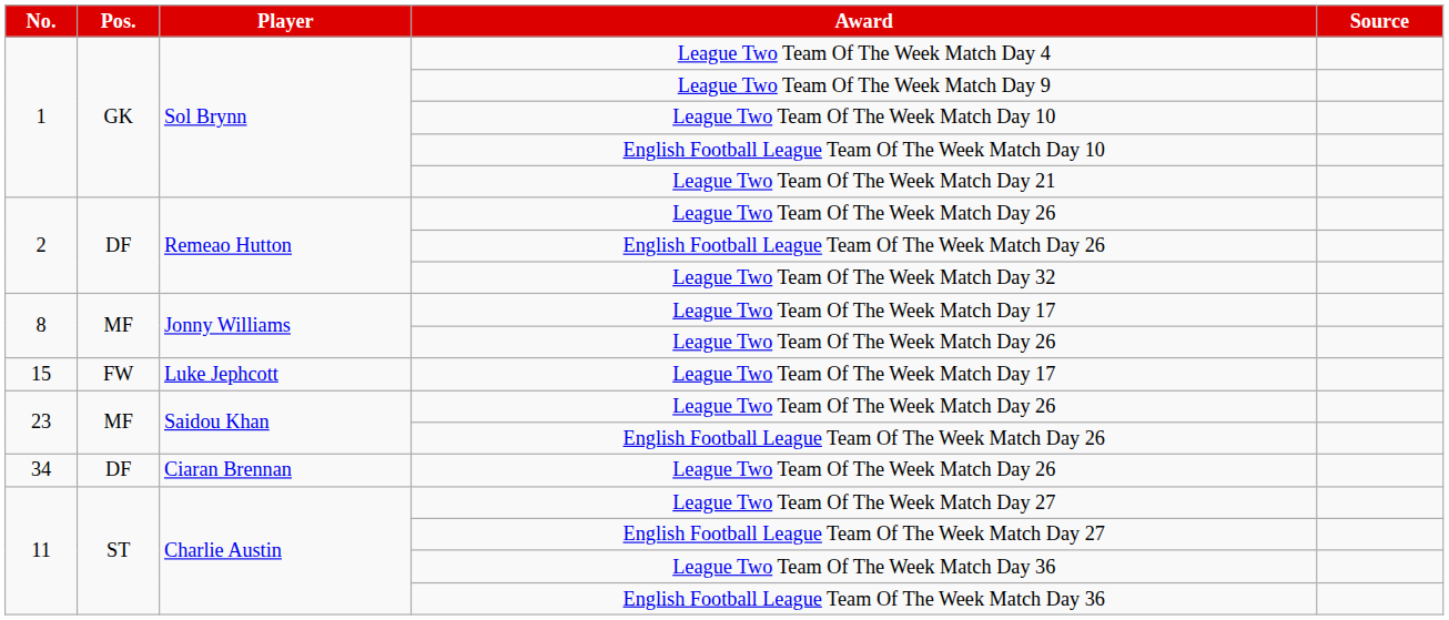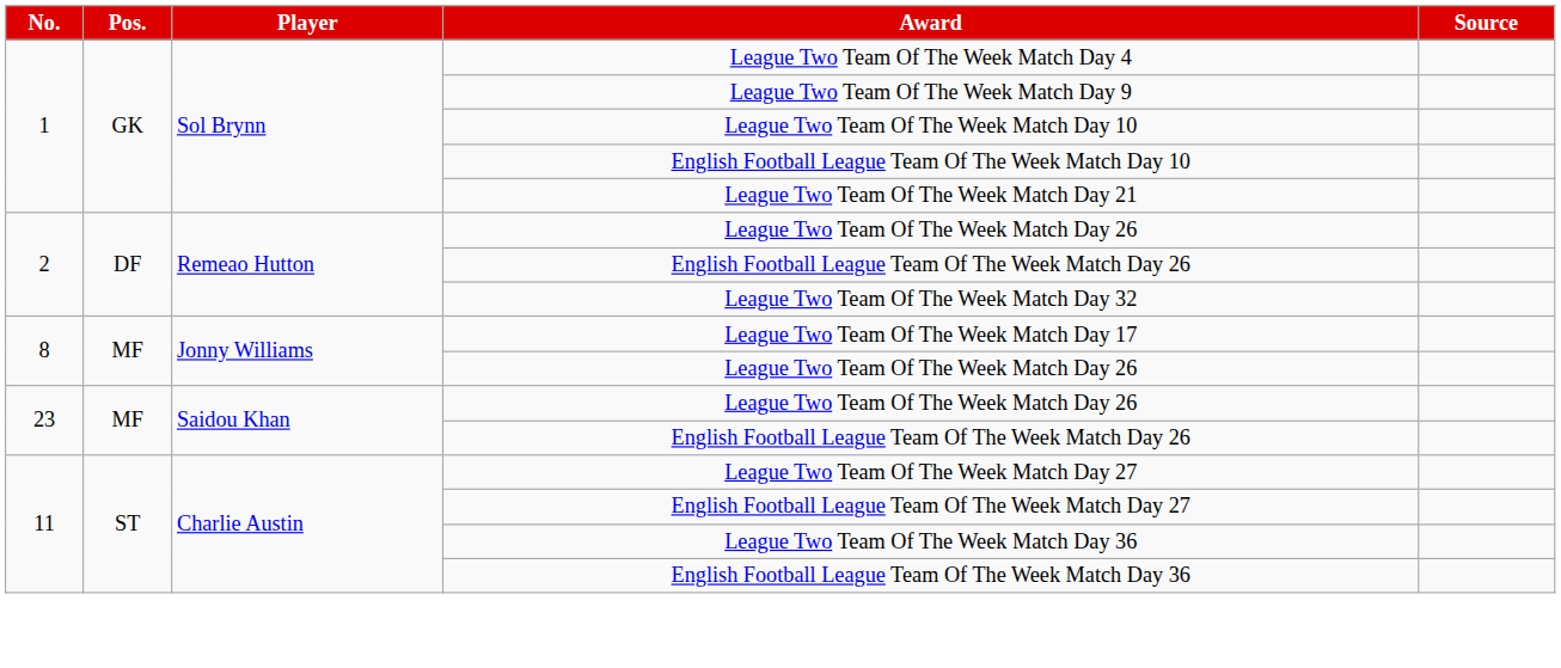- row: 15 | FW | Luke Jephcott | League Two Team Of The Week Match Day 17
- row: 34 | DF | Ciaran Brennan | League Two Team Of The Week Match Day 26
